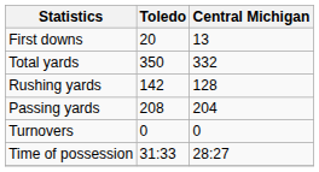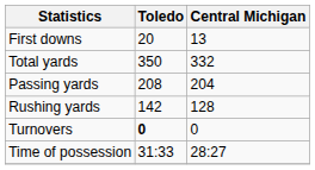rows swapped: Rushing yards <-> Passing yards
Turnovers | Toledo: normal -> bold
